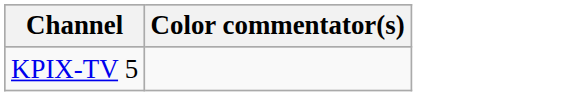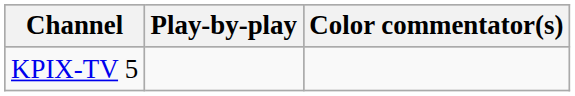+ column: Play-by-play
